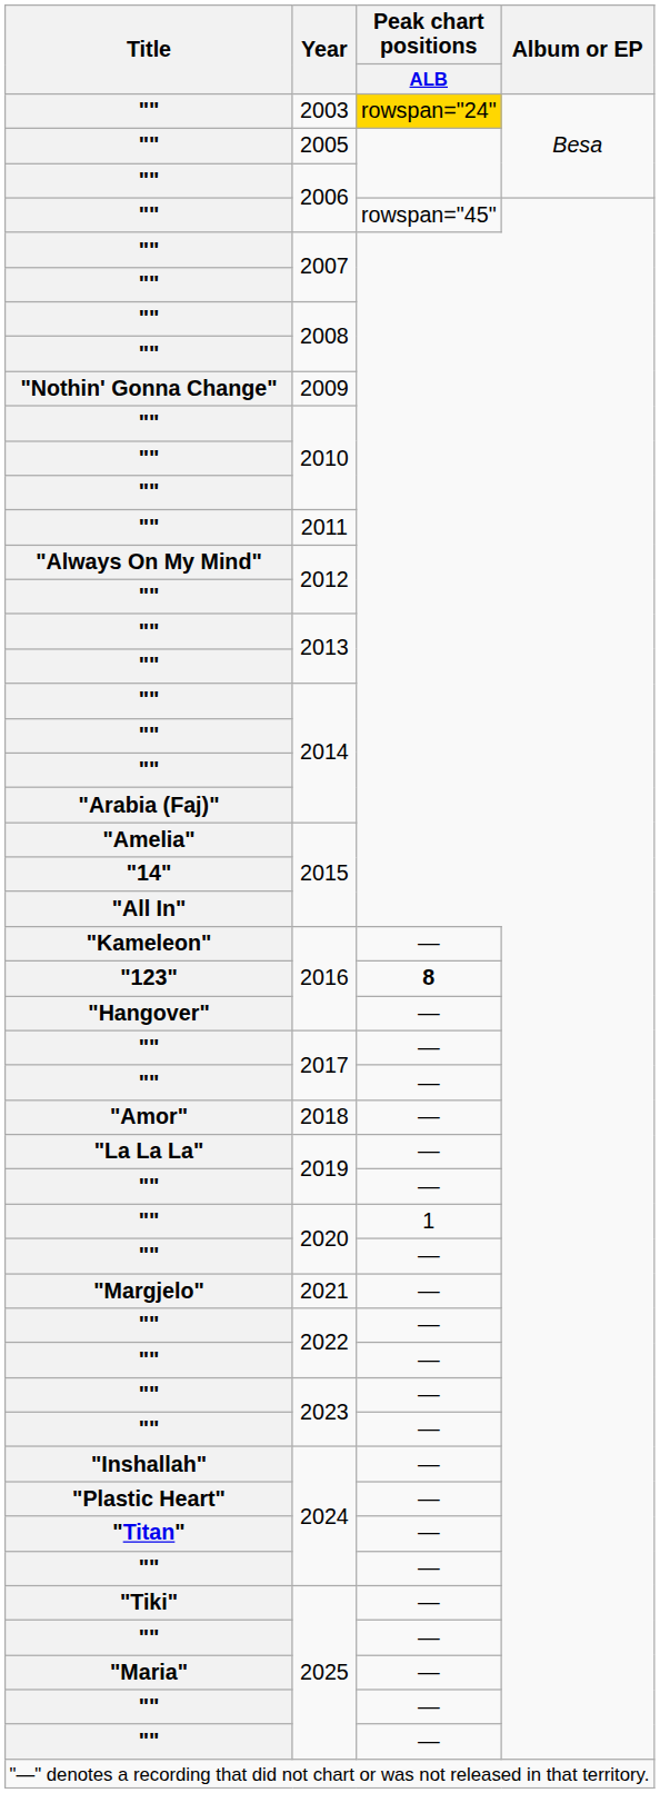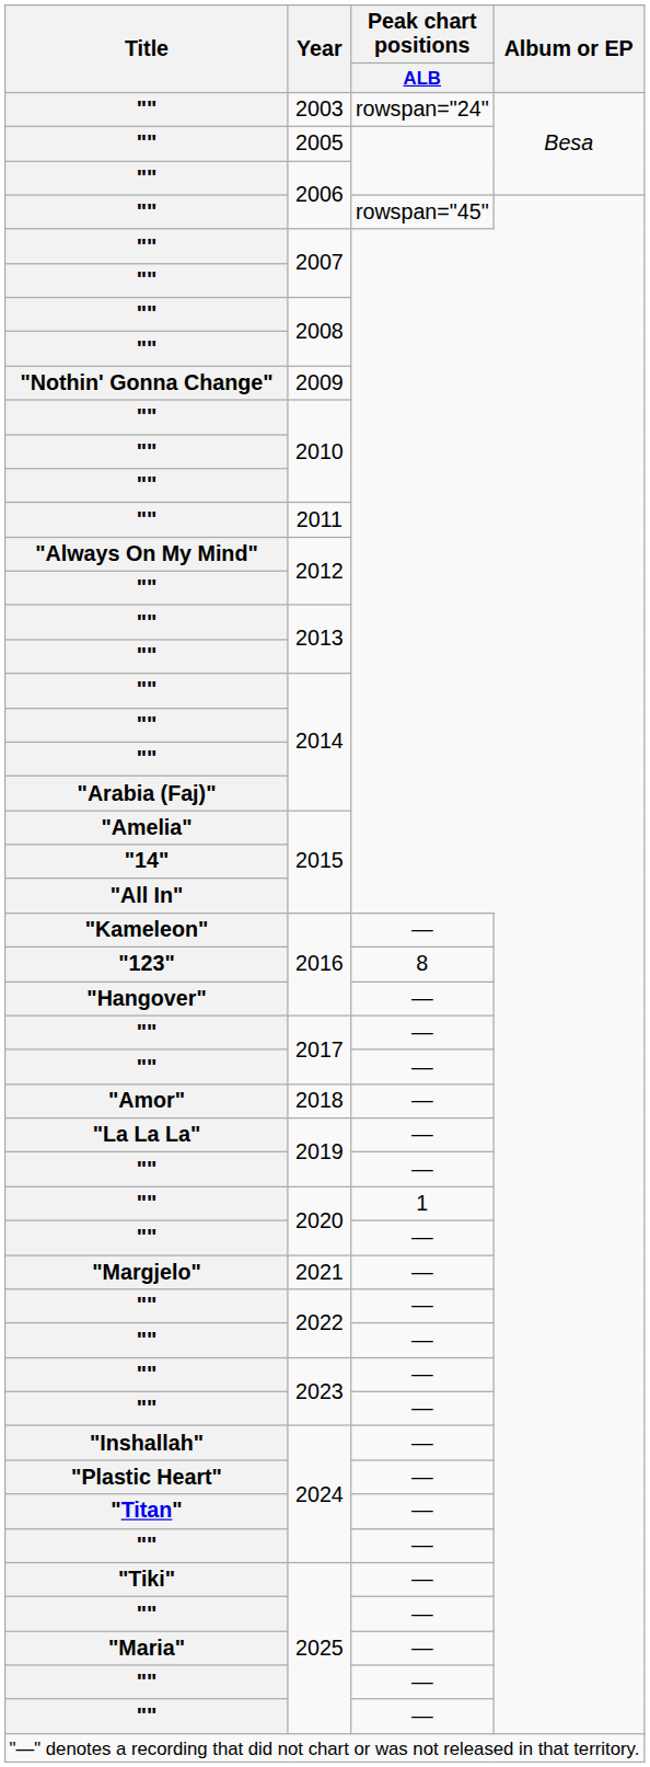2003 | Peak chart positions / ALB: gold background -> no background
"123" / 2016 | Peak chart positions / ALB: bold -> normal
